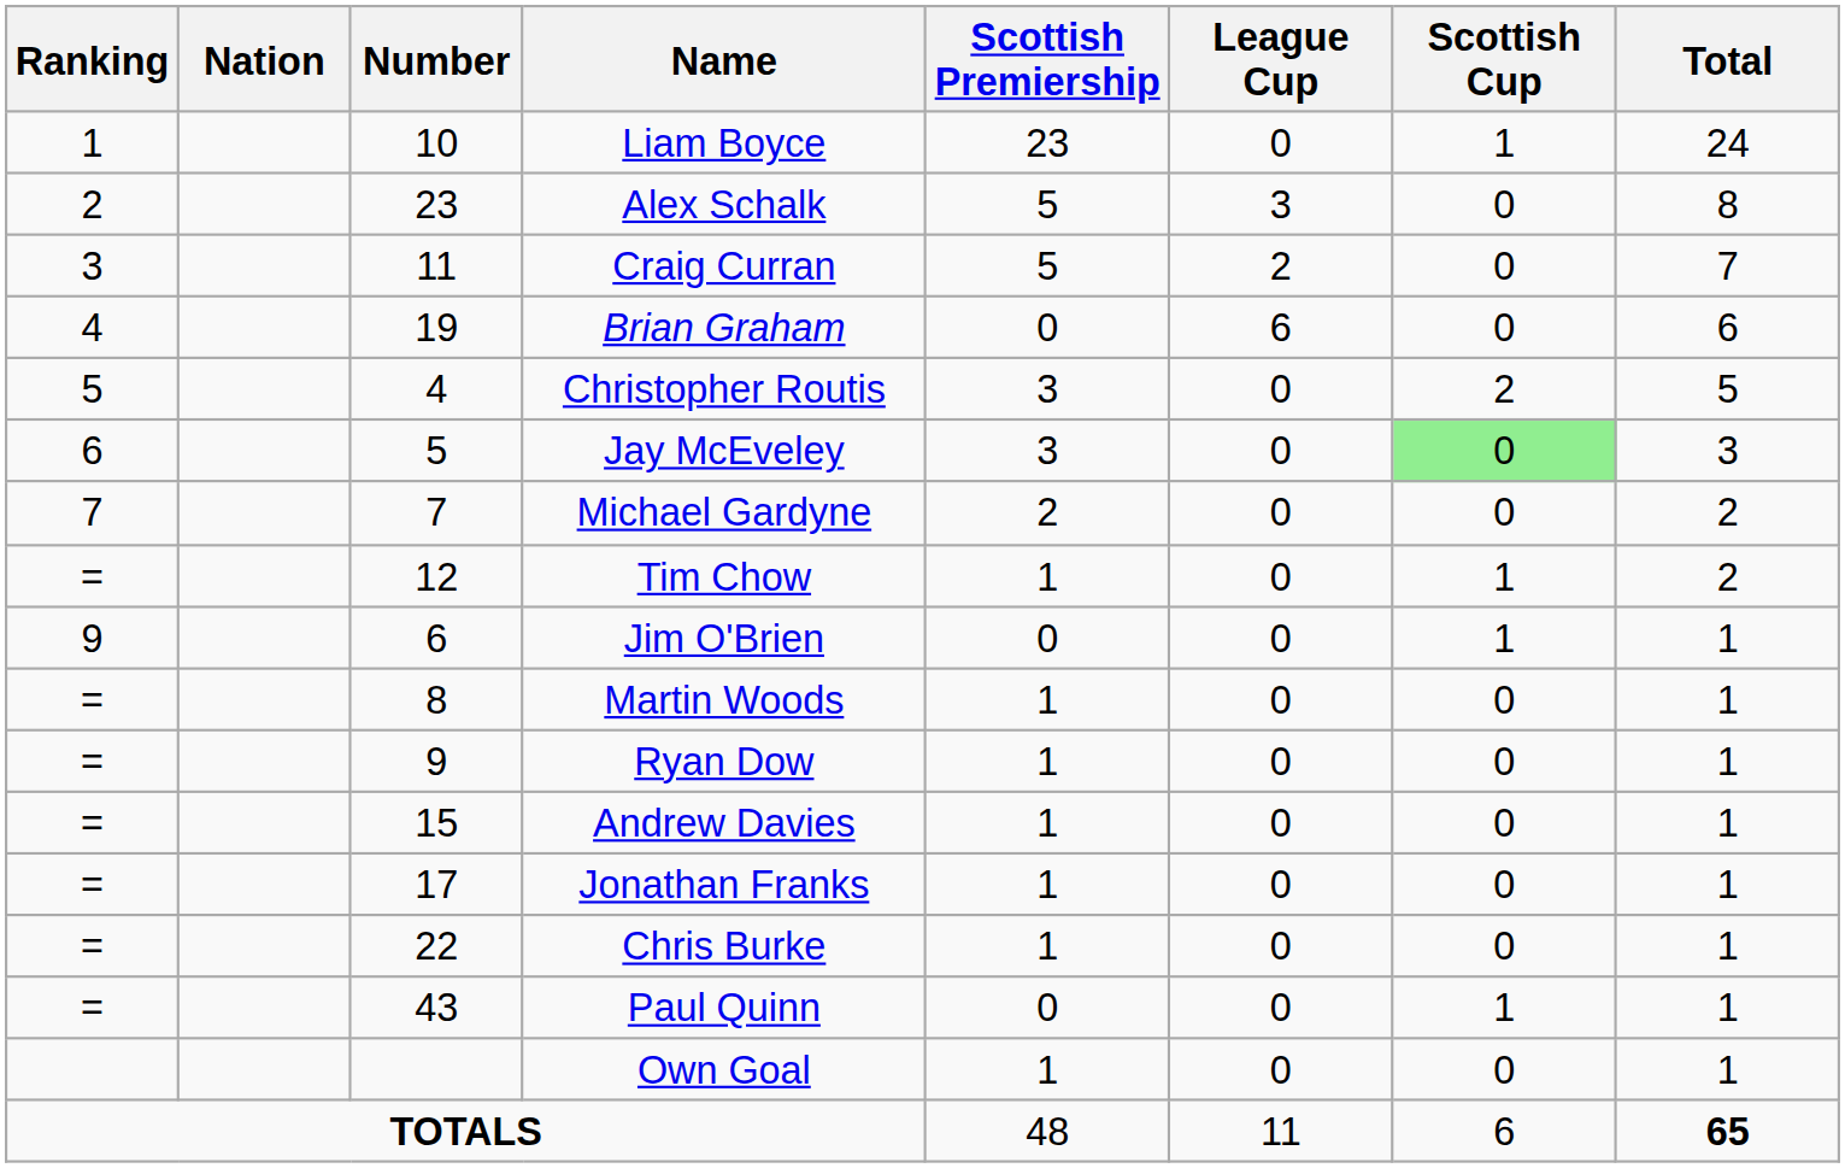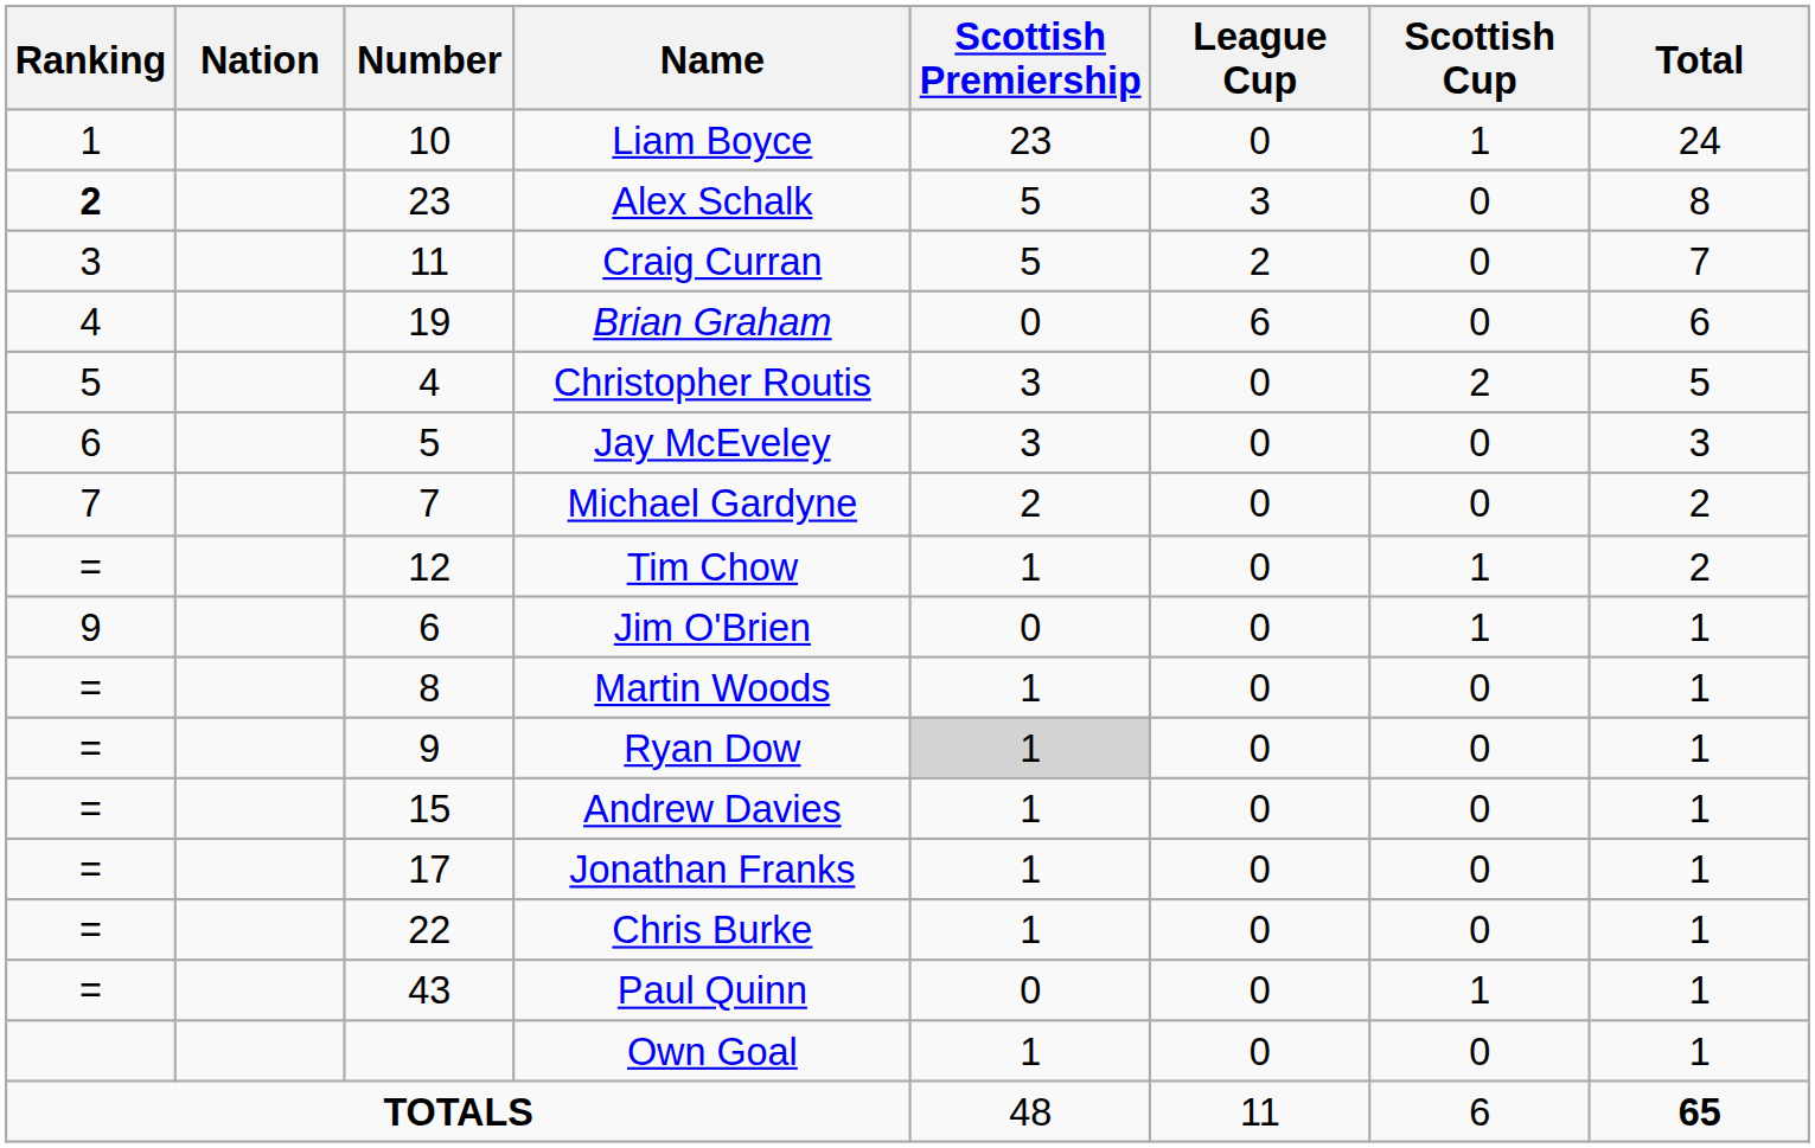Alex Schalk | Ranking: normal -> bold
Jay McEveley | Scottish Cup: lightgreen background -> no background
Ryan Dow | Scottish Premiership: no background -> lightgrey background
